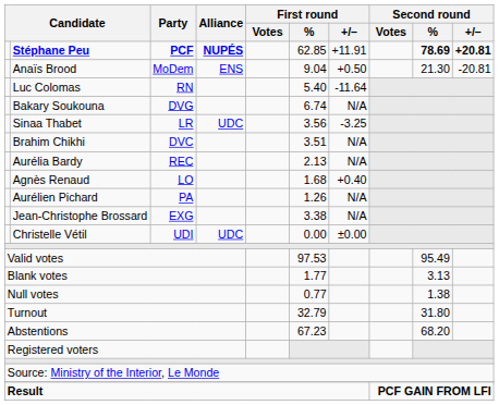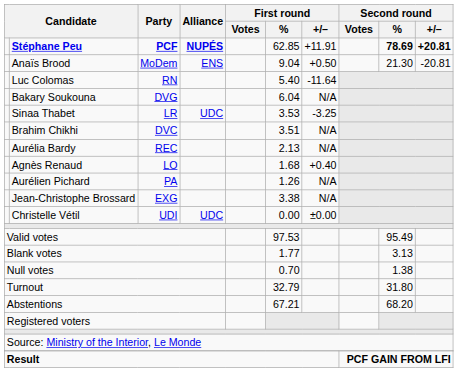Bakary Soukouna | First round / %: 6.74 -> 6.04
Sinaa Thabet | First round / %: 3.56 -> 3.53
Null votes | First round / %: 0.77 -> 0.70
Abstentions | First round / %: 67.23 -> 67.21
